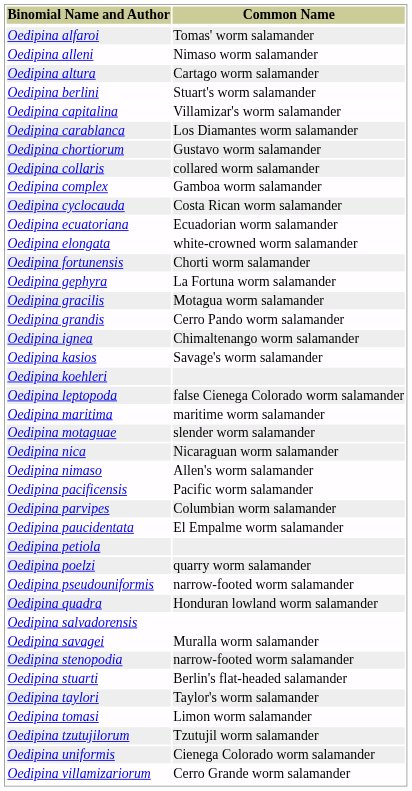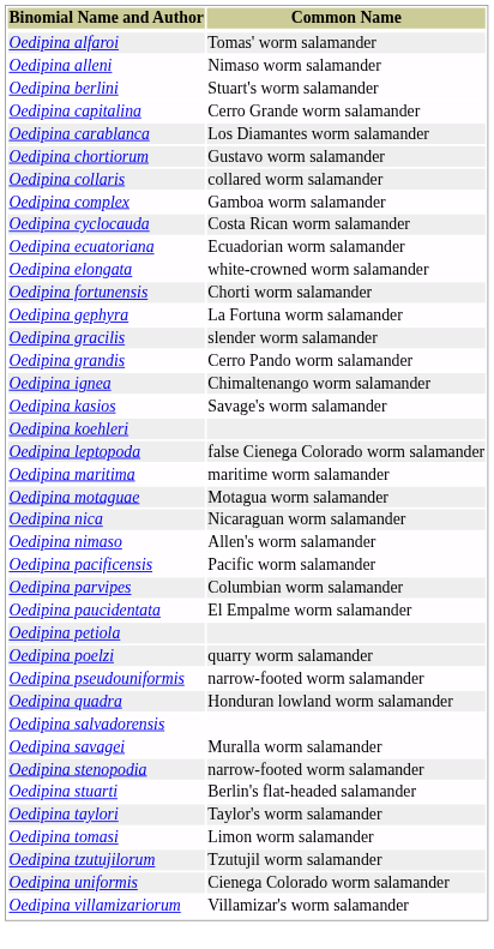- row: Oedipina altura | Cartago worm salamander
Oedipina capitalina | Common Name: Villamizar's worm salamander -> Cerro Grande worm salamander
Oedipina gracilis | Common Name: Motagua worm salamander -> slender worm salamander
Oedipina motaguae | Common Name: slender worm salamander -> Motagua worm salamander
Oedipina villamizariorum | Common Name: Cerro Grande worm salamander -> Villamizar's worm salamander
